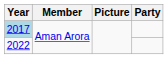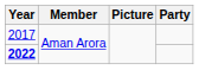2017 | Year: lightblue background -> no background
2022 | Year: normal -> bold
